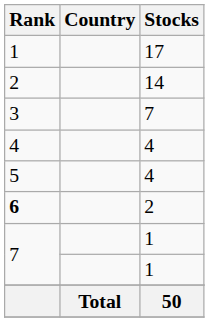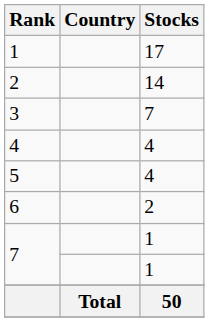6 | Rank: bold -> normal
